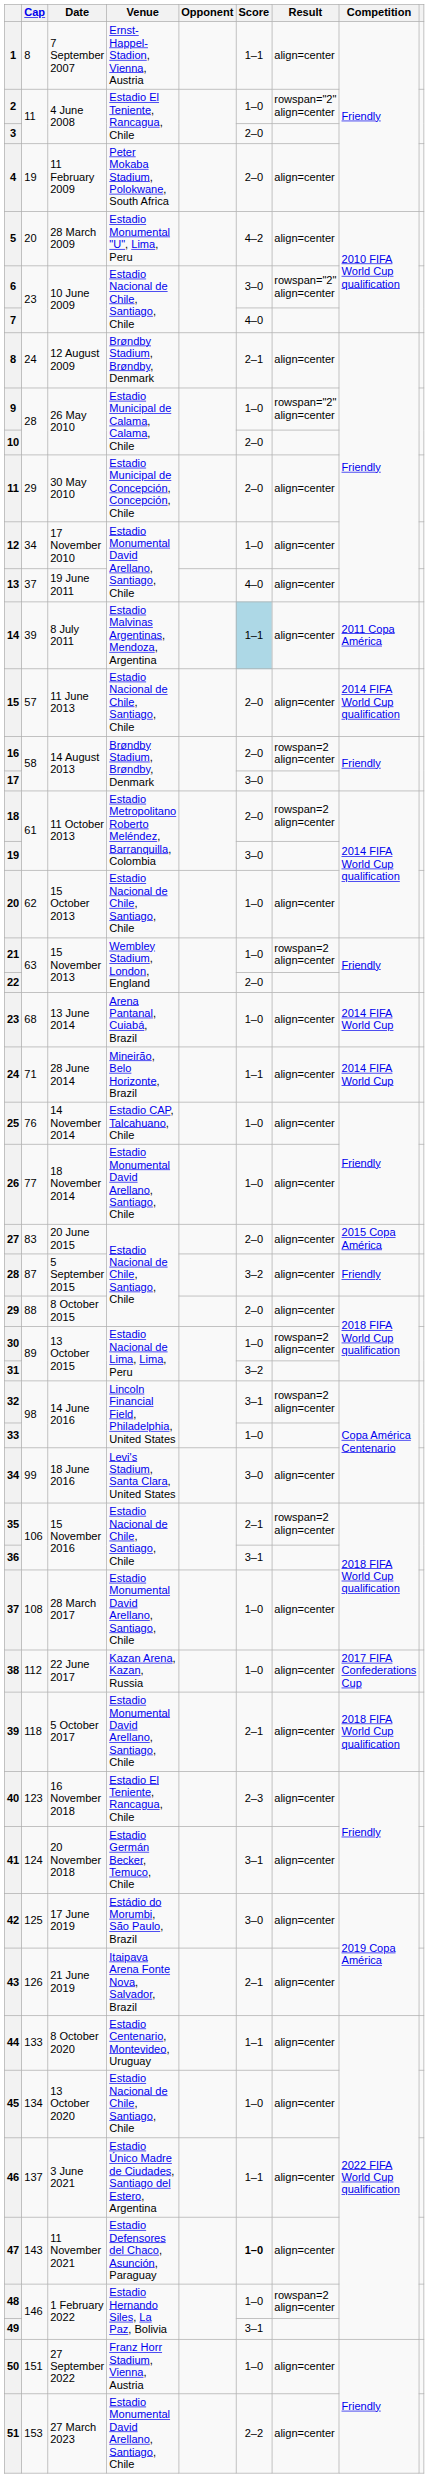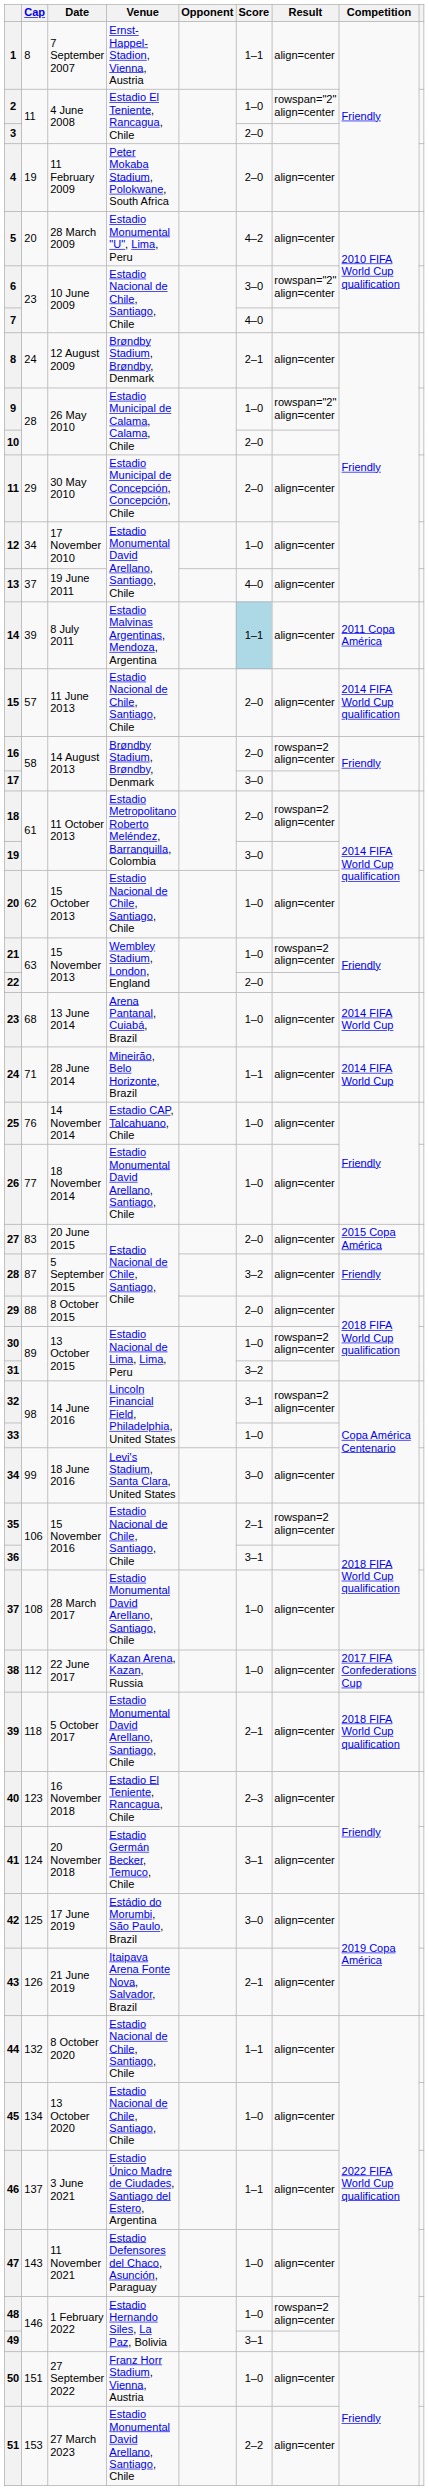44 | Cap: 133 -> 132
44 | Venue: Estadio Centenario, Montevideo, Uruguay -> Estadio Nacional de Chile, Santiago, Chile
47 | Score: bold -> normal
